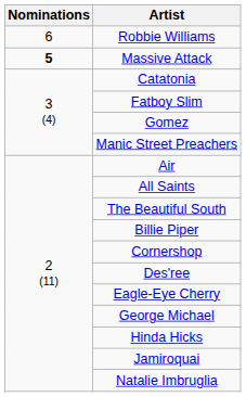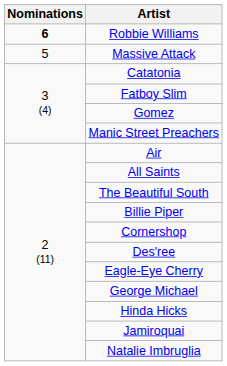Robbie Williams | Nominations: normal -> bold
Massive Attack | Nominations: bold -> normal
